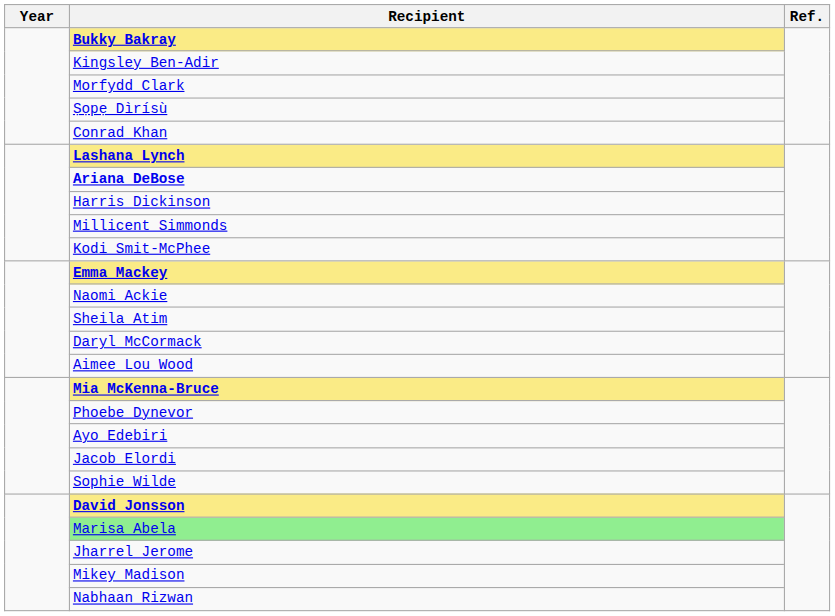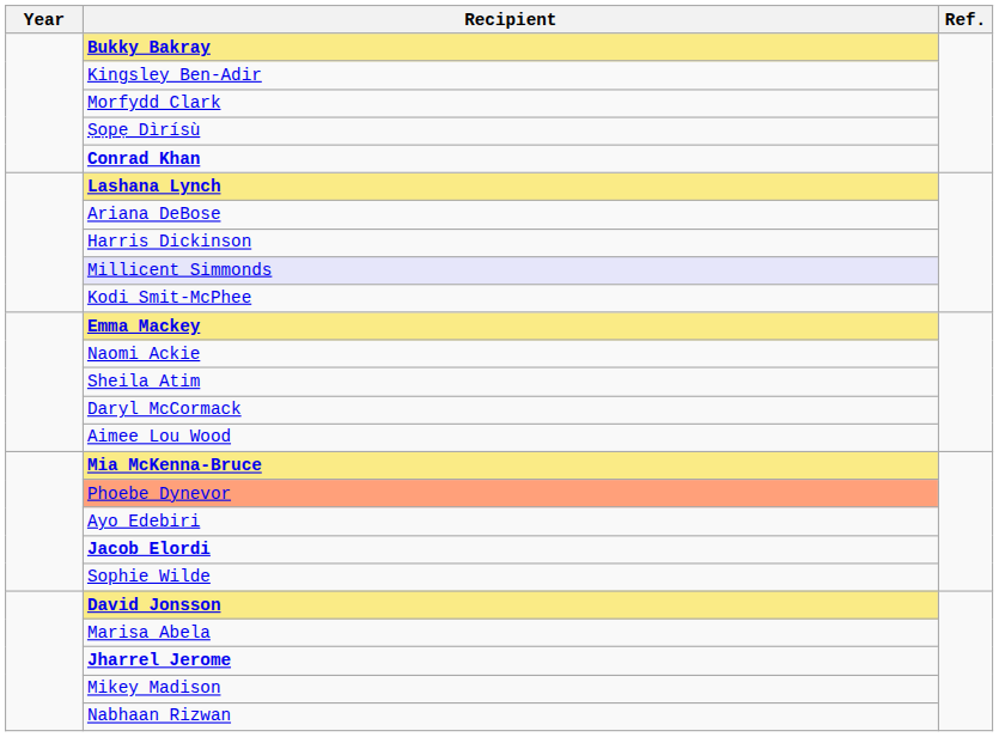Conrad Khan | Recipient: normal -> bold
Ariana DeBose | Recipient: bold -> normal
Millicent Simmonds | Recipient: no background -> lavender background
Phoebe Dynevor | Recipient: no background -> lightsalmon background
Jacob Elordi | Recipient: normal -> bold
Marisa Abela | Recipient: lightgreen background -> no background
Jharrel Jerome | Recipient: normal -> bold
